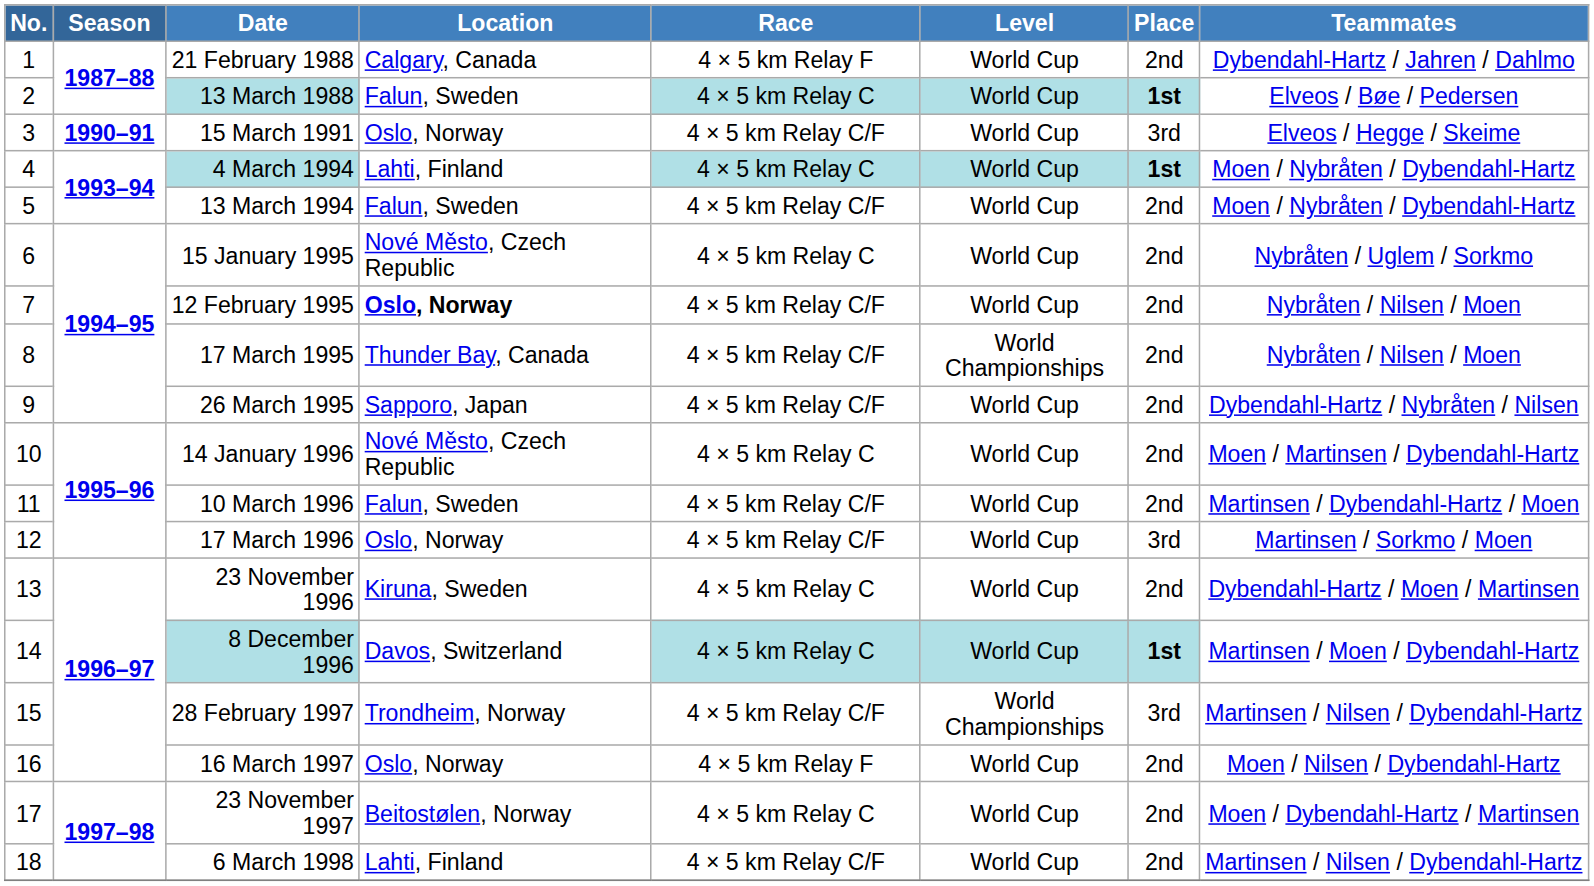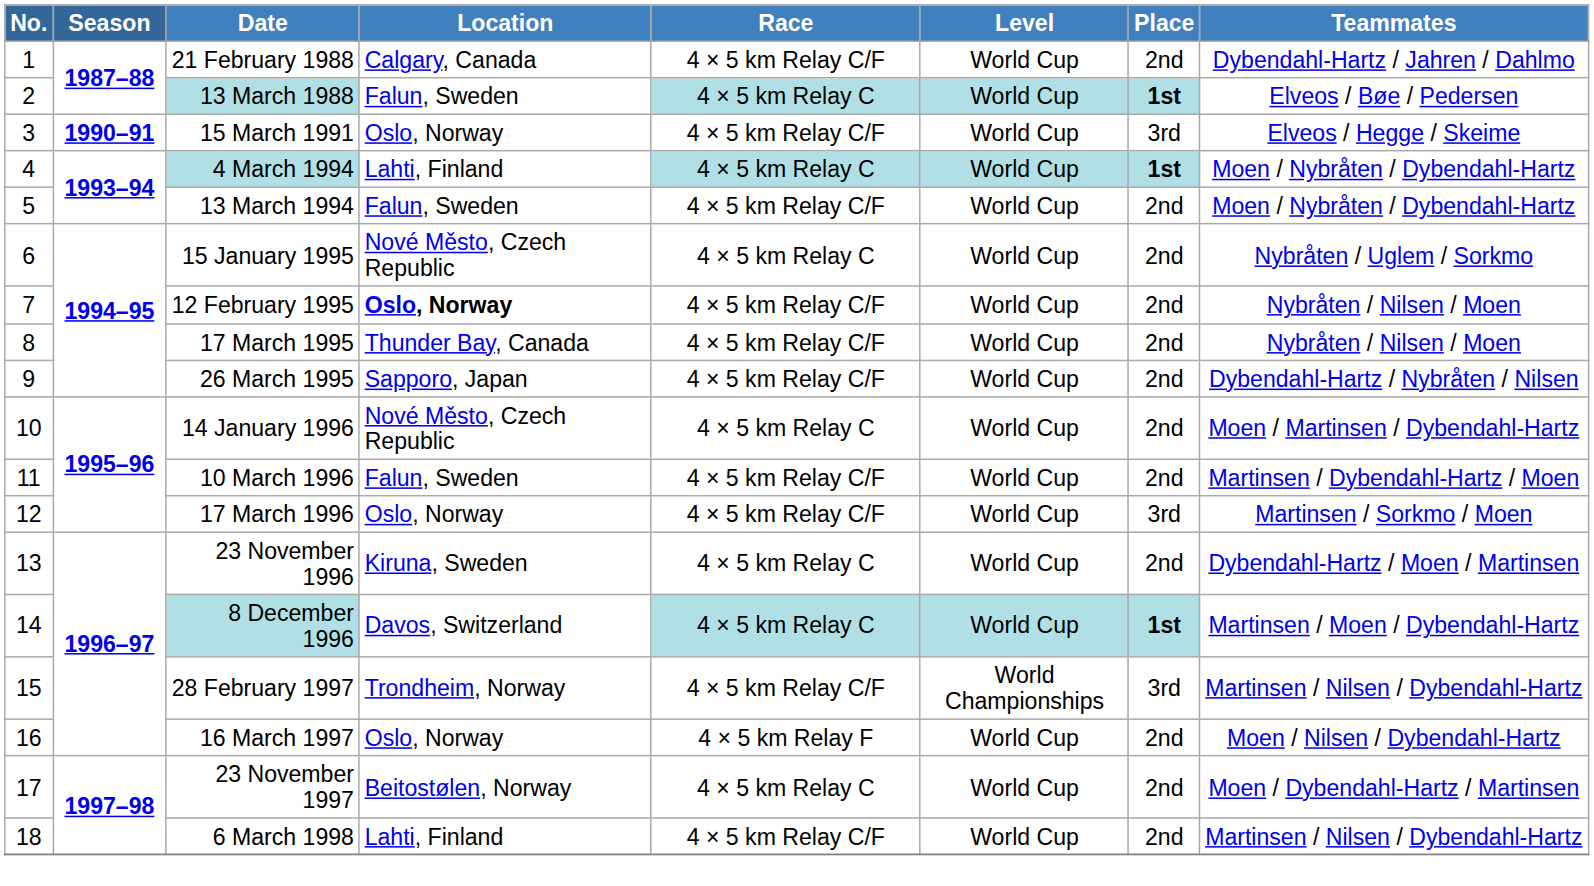21 February 1988 | Race: 4 × 5 km Relay F -> 4 × 5 km Relay C/F
17 March 1995 | Level: World Championships -> World Cup
